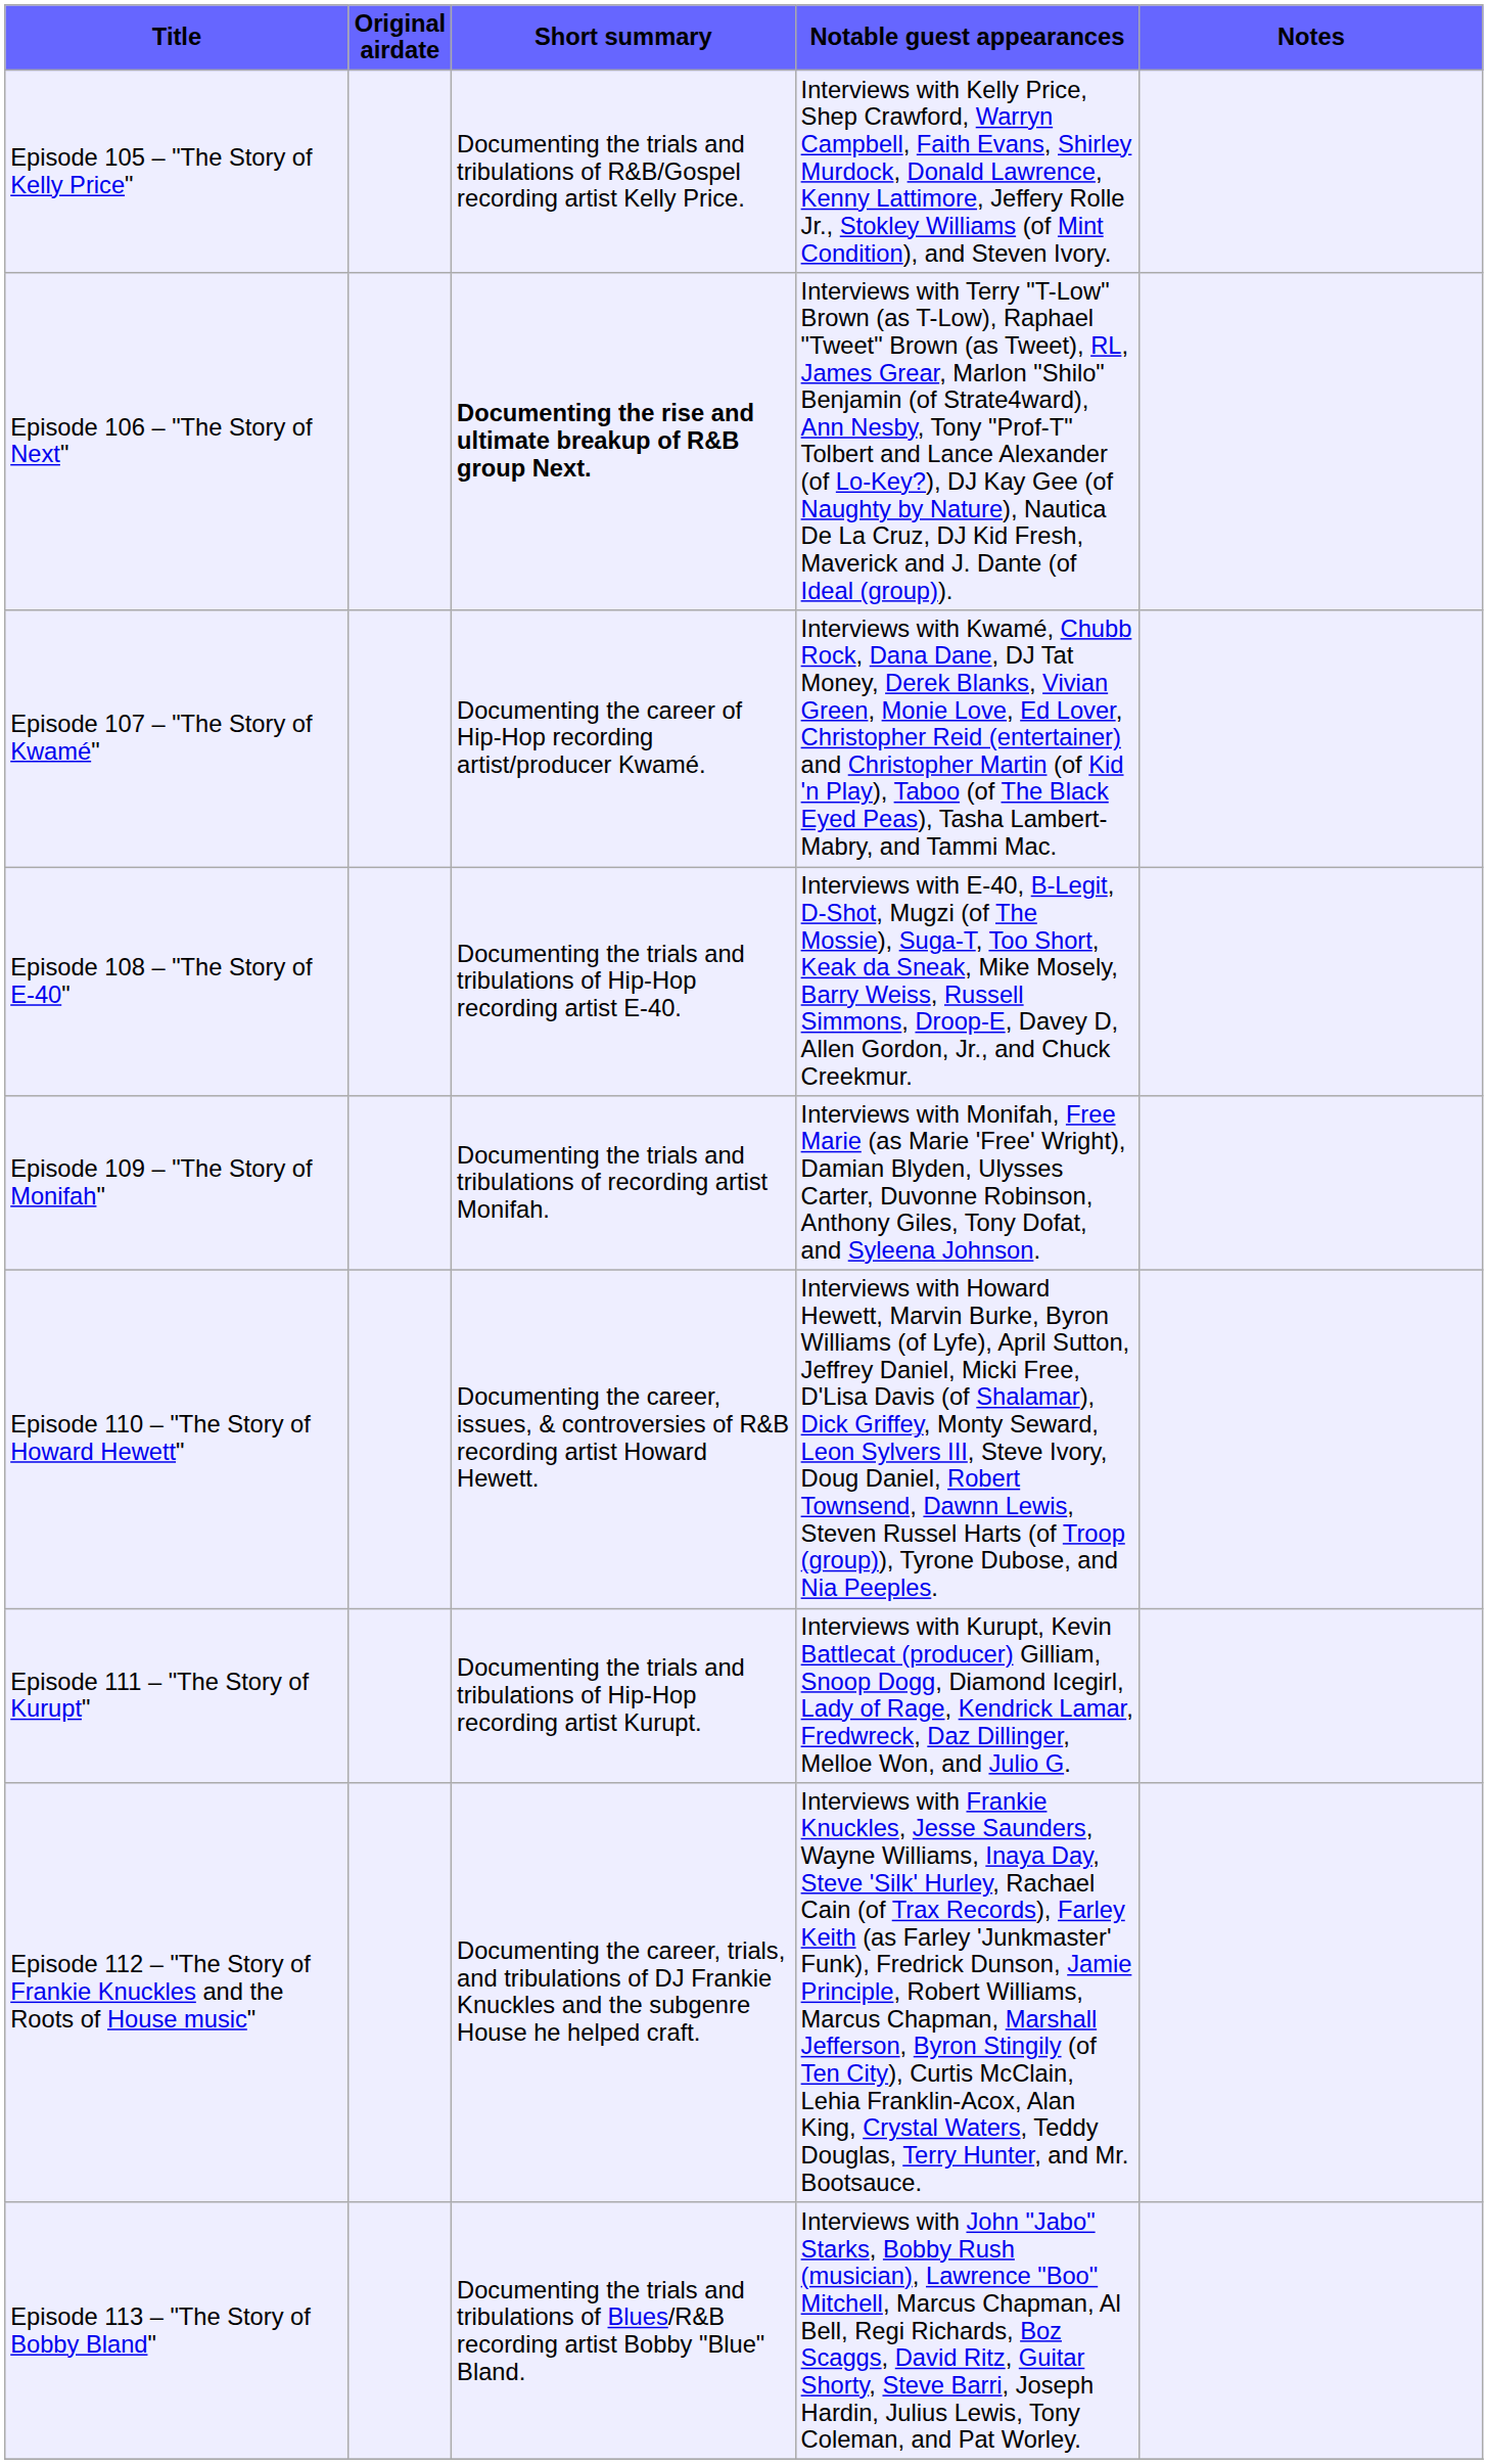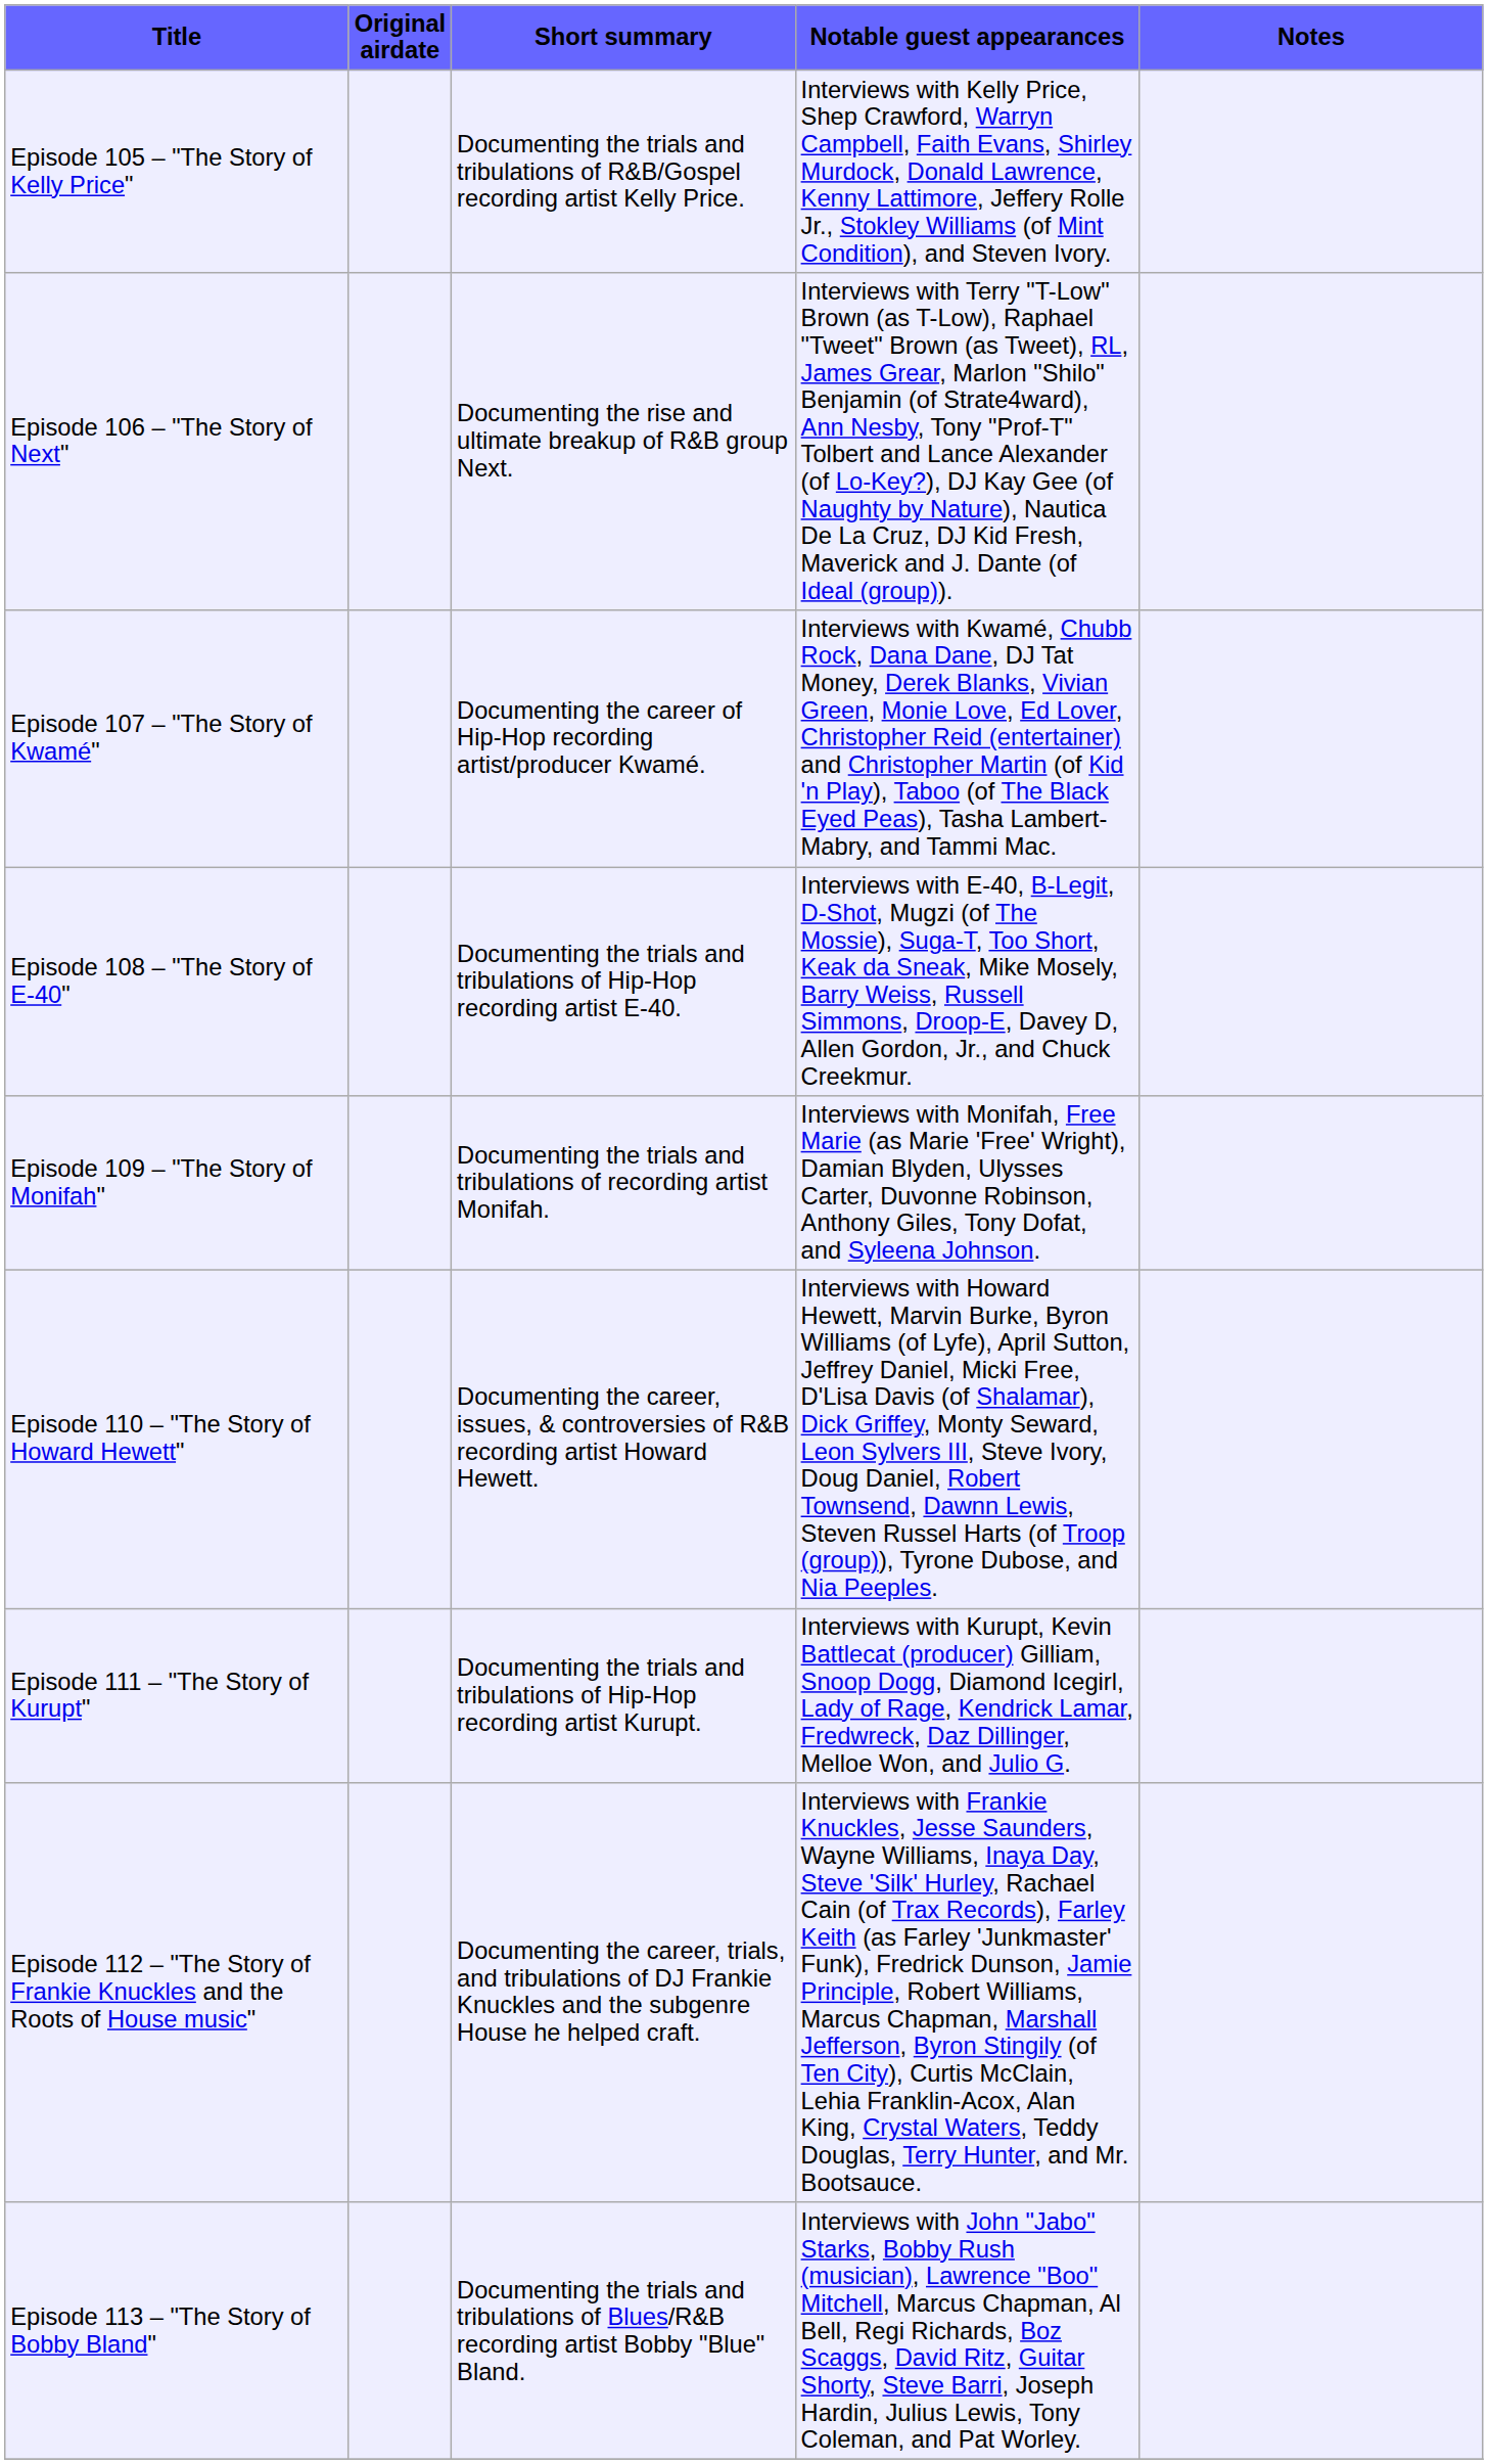Episode 106 – "The Story of Next" | Short summary: bold -> normal
